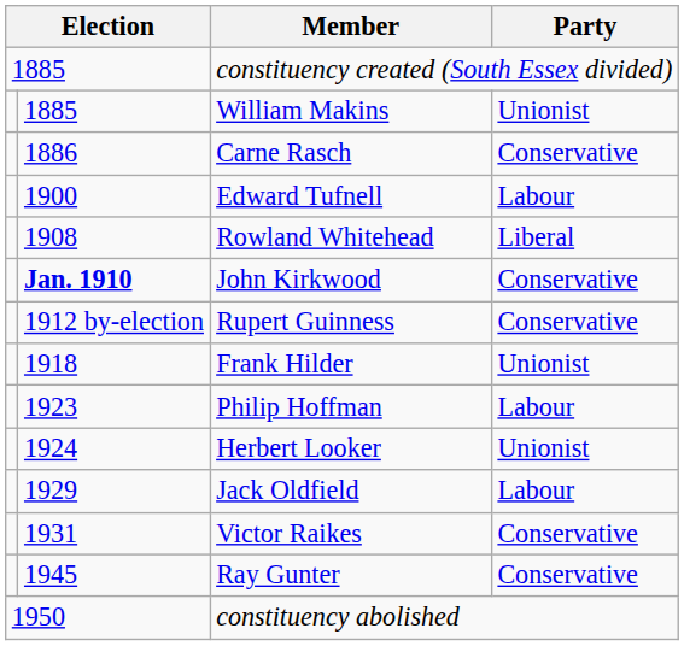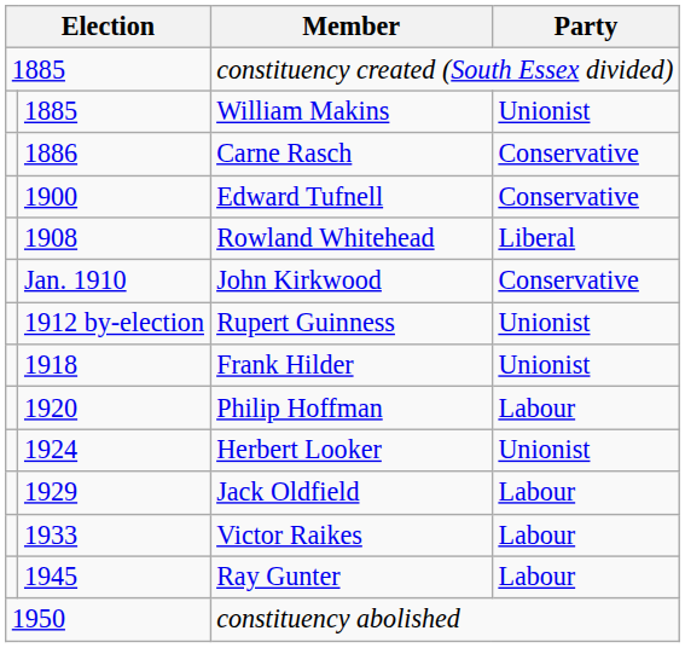Edward Tufnell | Party: Labour -> Conservative
John Kirkwood | column 2: bold -> normal
Rupert Guinness | Party: Conservative -> Unionist
Philip Hoffman | column 2: 1923 -> 1920
Victor Raikes | column 2: 1931 -> 1933
Victor Raikes | Party: Conservative -> Labour
Ray Gunter | Party: Conservative -> Labour
